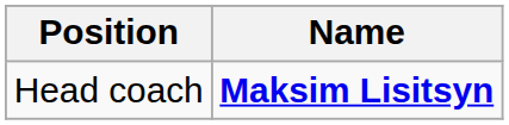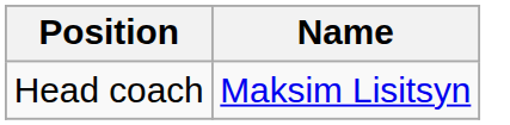Head coach | Name: bold -> normal
